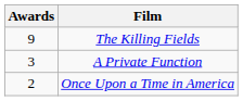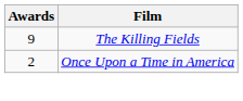- row: 3 | A Private Function
